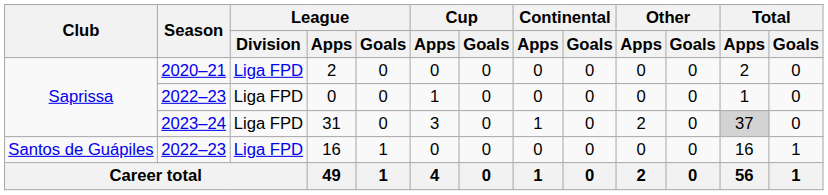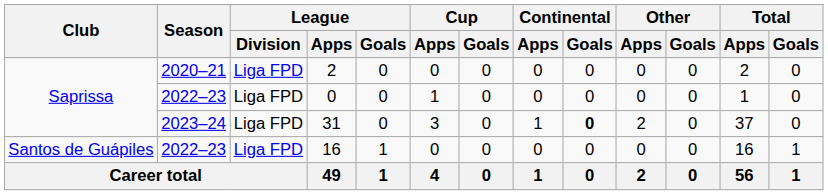31 | Continental / Goals: normal -> bold
31 | Total / Apps: lightgrey background -> no background
